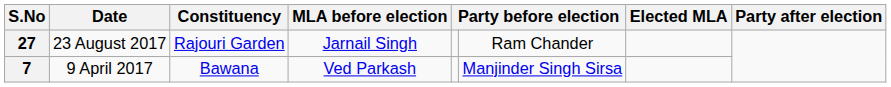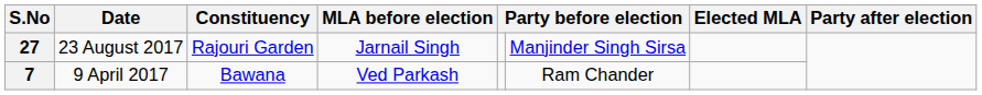27 | column 6: Ram Chander -> Manjinder Singh Sirsa
7 | column 6: Manjinder Singh Sirsa -> Ram Chander
